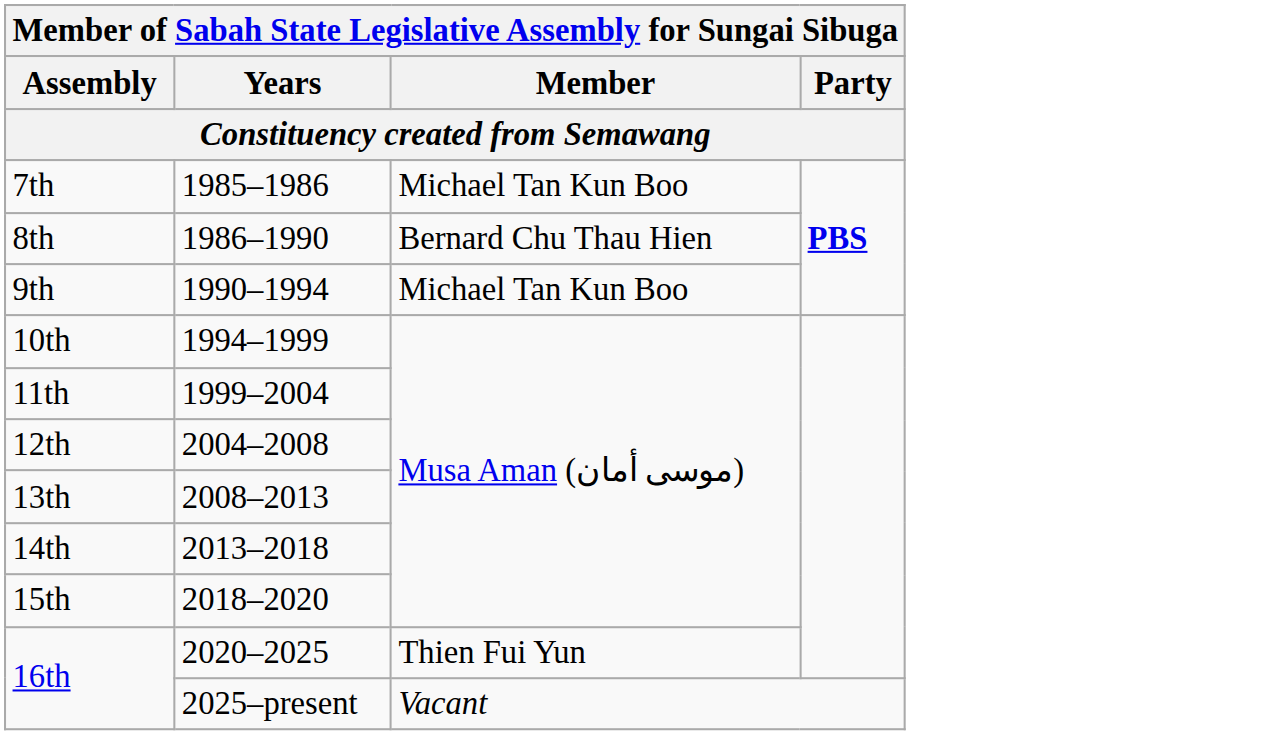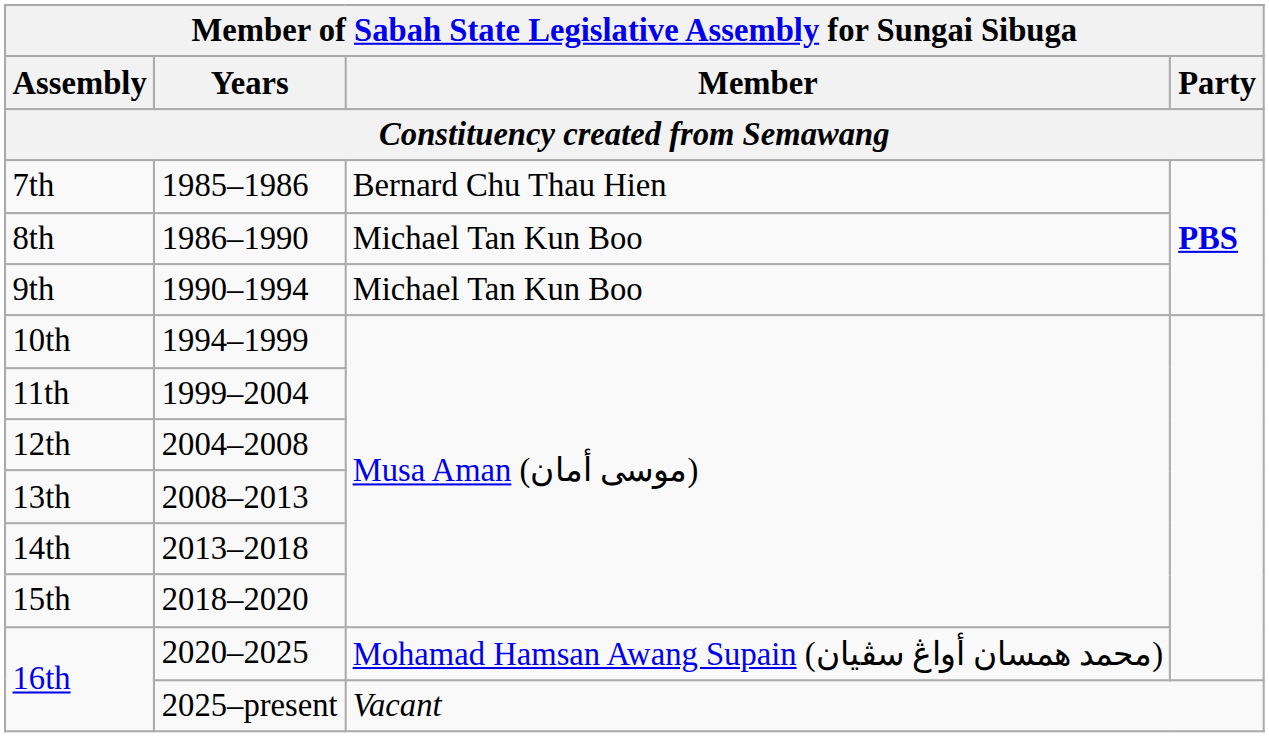7th | Member: Michael Tan Kun Boo -> Bernard Chu Thau Hien
8th | Member: Bernard Chu Thau Hien -> Michael Tan Kun Boo
16th / 2020–2025 | Member: Thien Fui Yun -> Mohamad Hamsan Awang Supain (محمد همسان أواڠ سڤيان)
